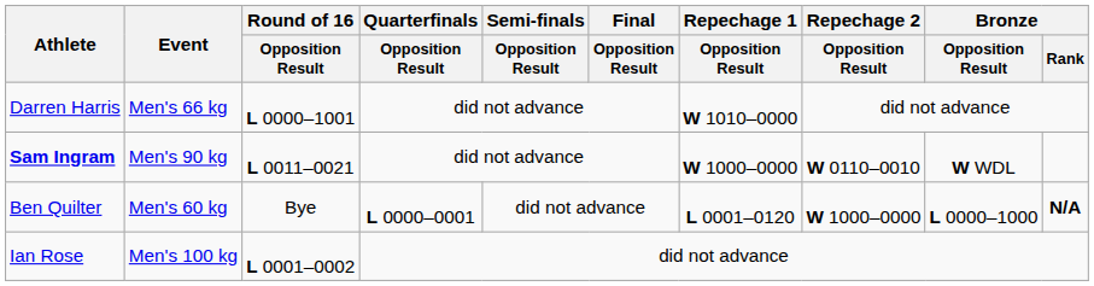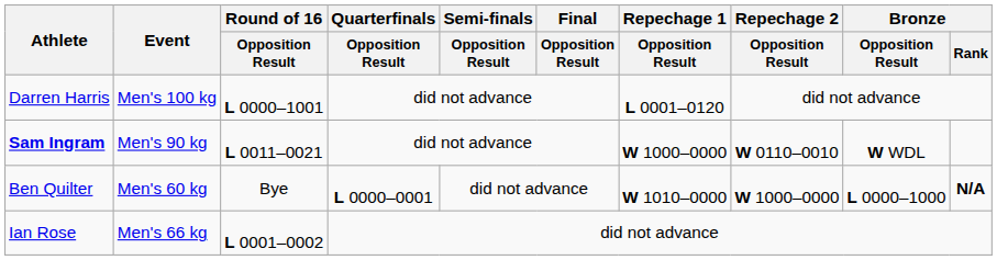Darren Harris | Event: Men's 66 kg -> Men's 100 kg
Darren Harris | Repechage 1 / Opposition Result: W 1010–0000 -> L 0001–0120
Ben Quilter | Repechage 1 / Opposition Result: L 0001–0120 -> W 1010–0000
Ian Rose | Event: Men's 100 kg -> Men's 66 kg
